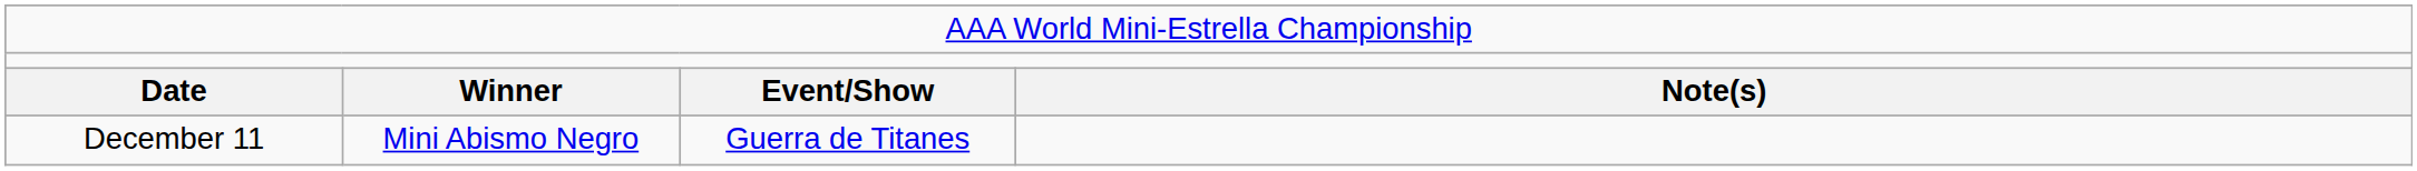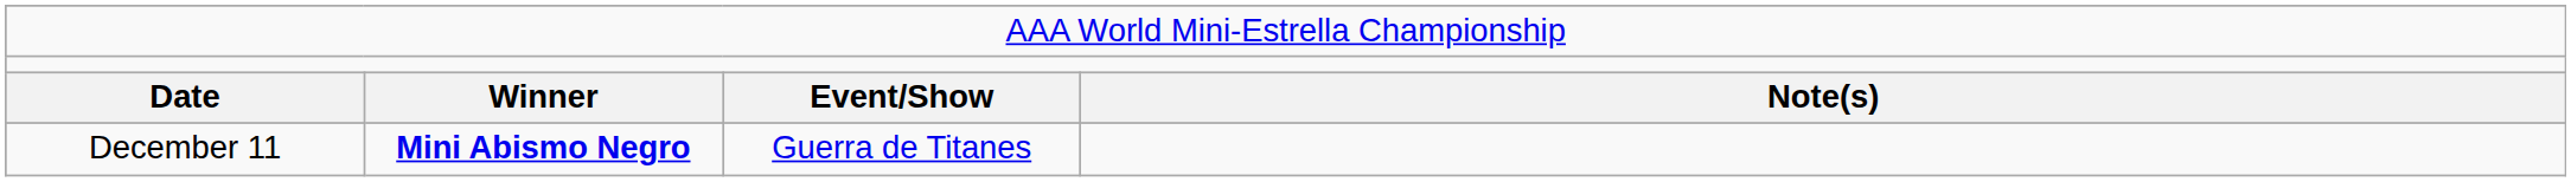December 11 | column 2: normal -> bold
